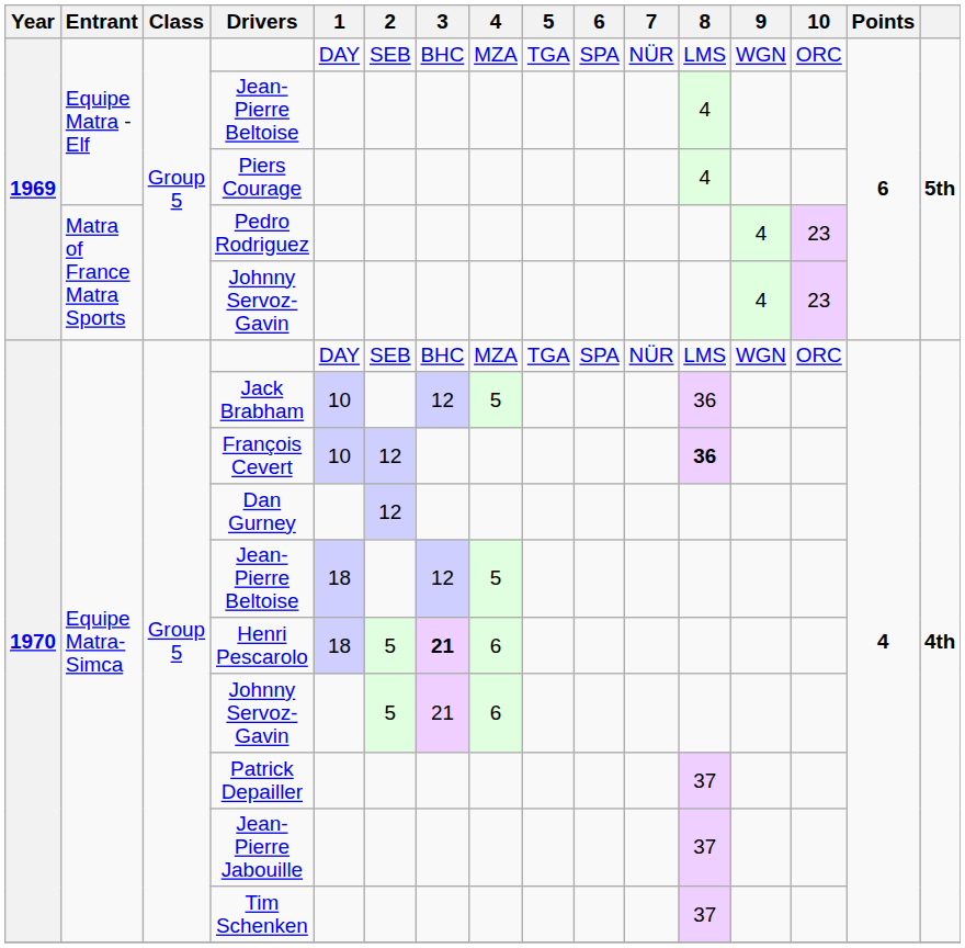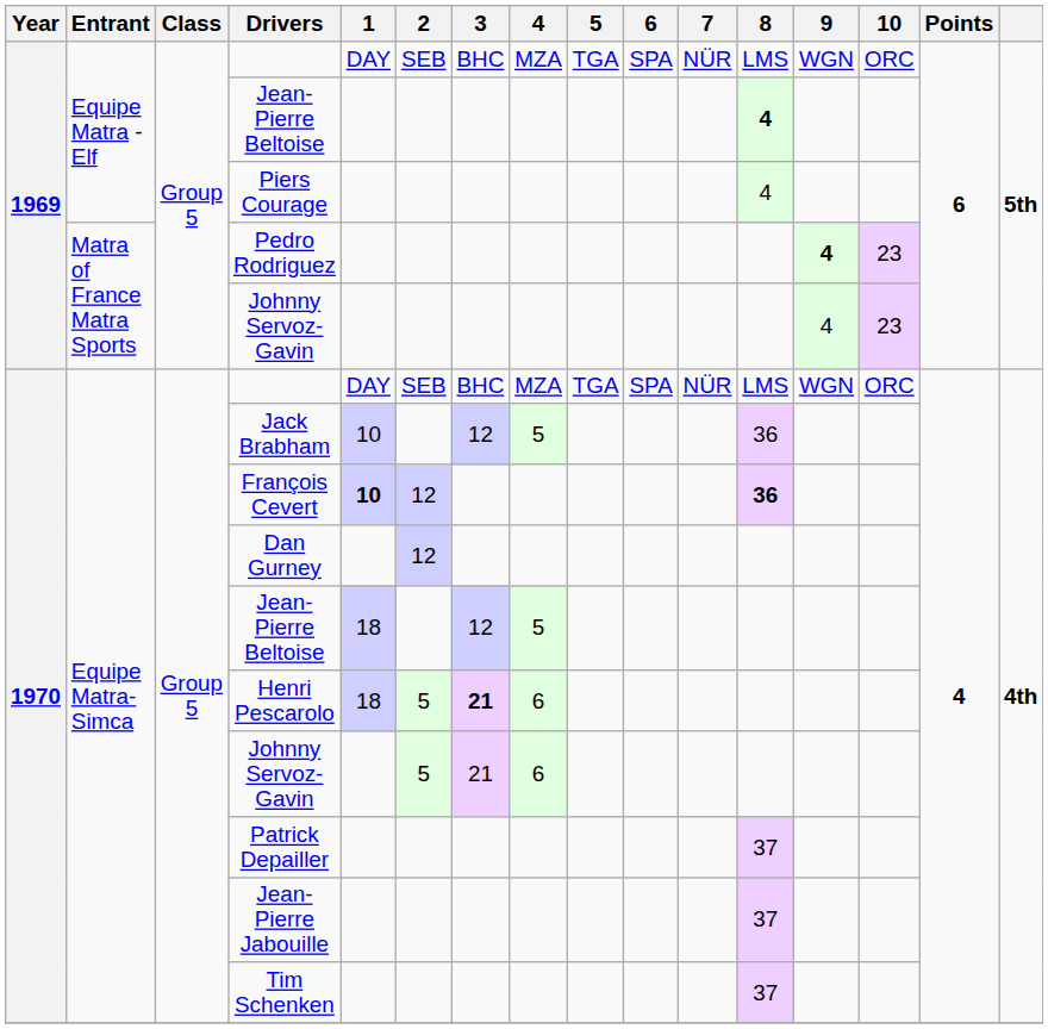Equipe Matra - Elf / Jean-Pierre Beltoise | 8: normal -> bold
Pedro Rodriguez | 9: normal -> bold
François Cevert | 1: normal -> bold
